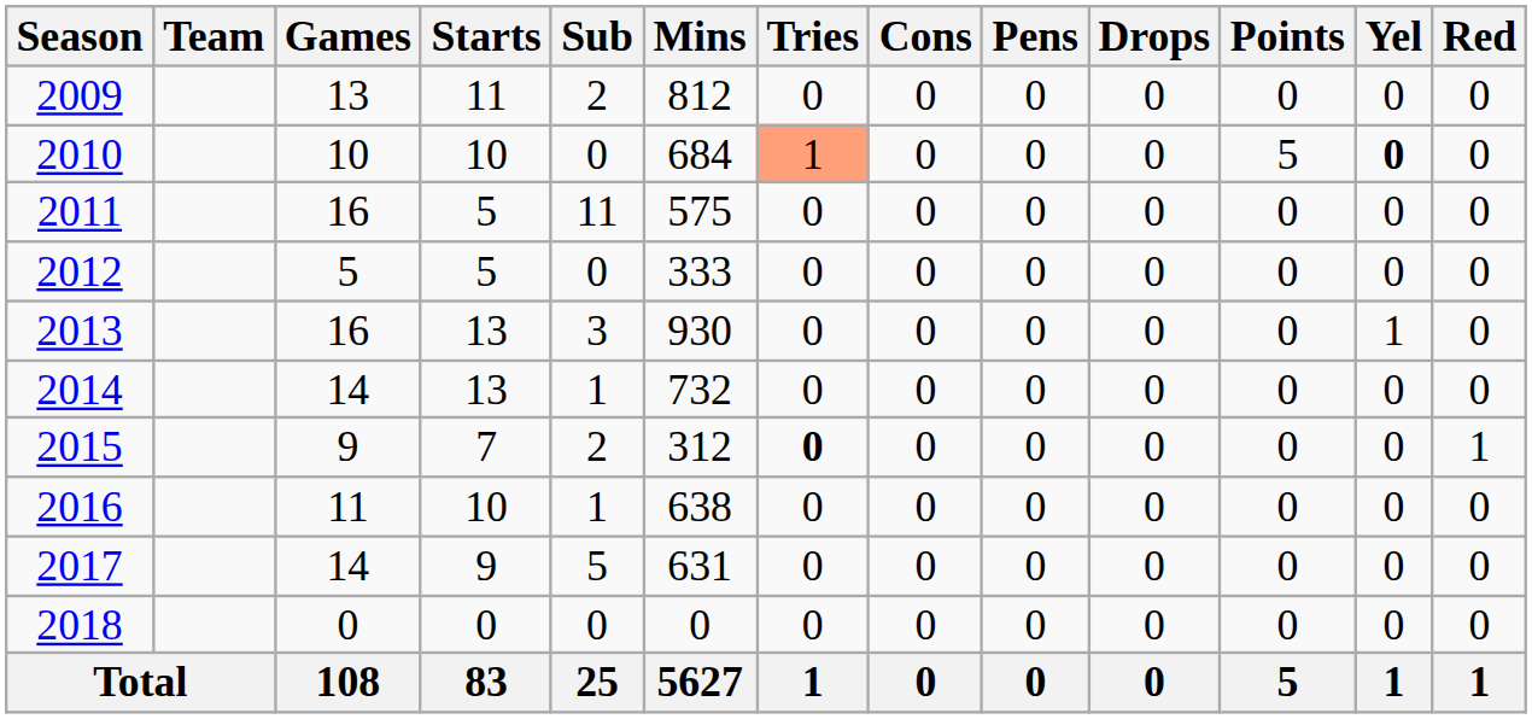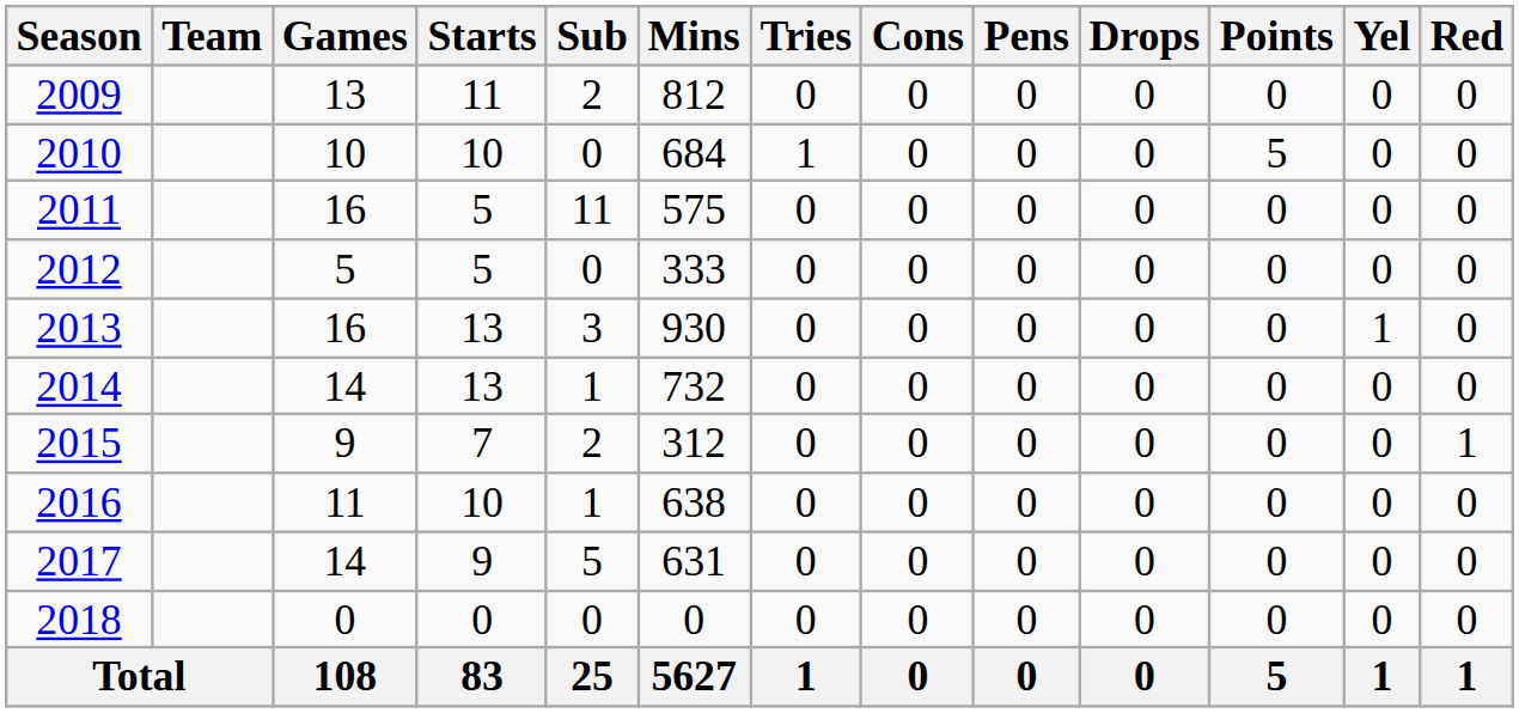2010 | Tries: lightsalmon background -> no background
2010 | Yel: bold -> normal
2015 | Tries: bold -> normal
